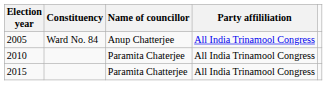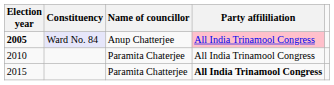Anup Chatterjee | Election year: normal -> bold
Anup Chatterjee | Constituency: no background -> lavender background
Anup Chatterjee | Party affililiation: no background -> pink background
Paramita Chatterjee | Party affililiation: normal -> bold
